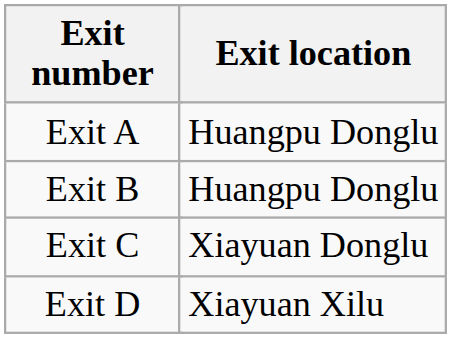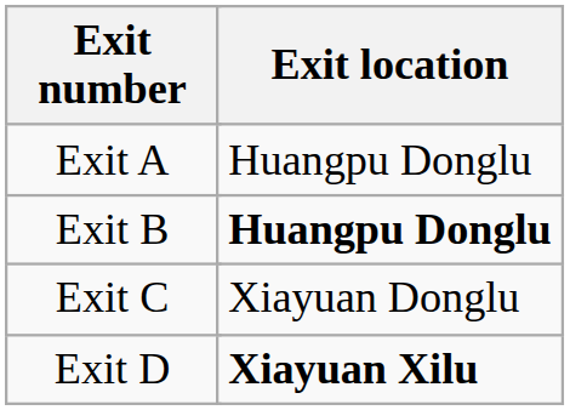Exit B | Exit location: normal -> bold
Exit D | Exit location: normal -> bold
